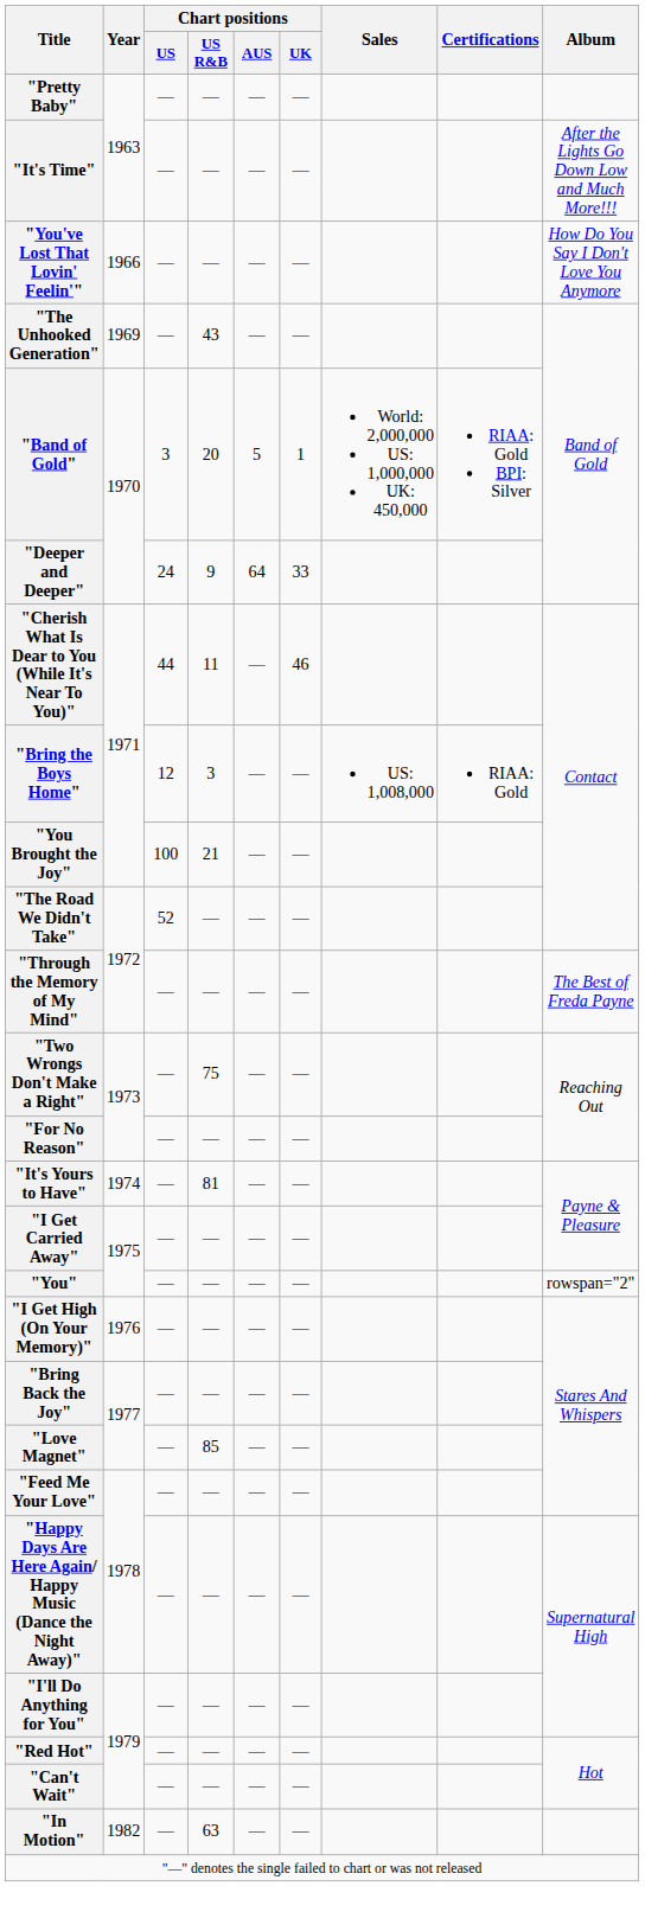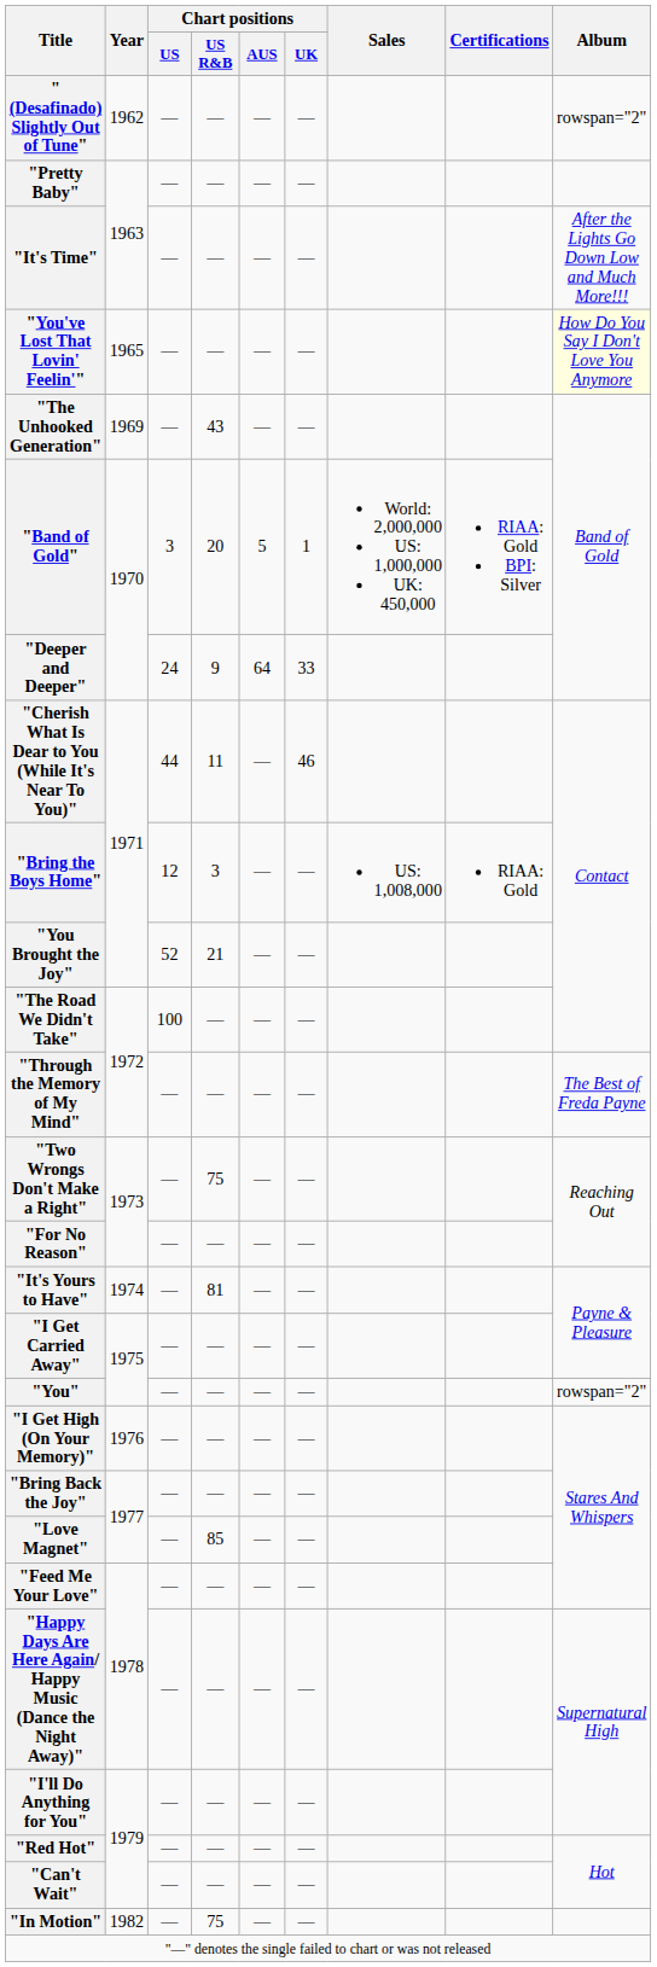+ row: "(Desafinado) Slightly Out of Tune" | 1962 | — | — | — | — | rowspan="2"
"You've Lost That Lovin' Feelin'" | Year: 1966 -> 1965
"You've Lost That Lovin' Feelin'" | Album: no background -> lightyellow background
"You Brought the Joy" | Chart positions / US: 100 -> 52
"The Road We Didn't Take" | Chart positions / US: 52 -> 100
"In Motion" | Chart positions / US R&B: 63 -> 75
